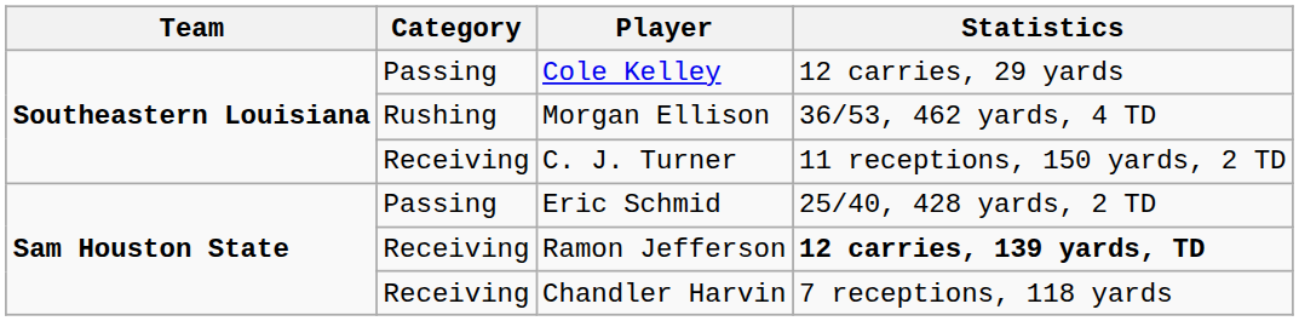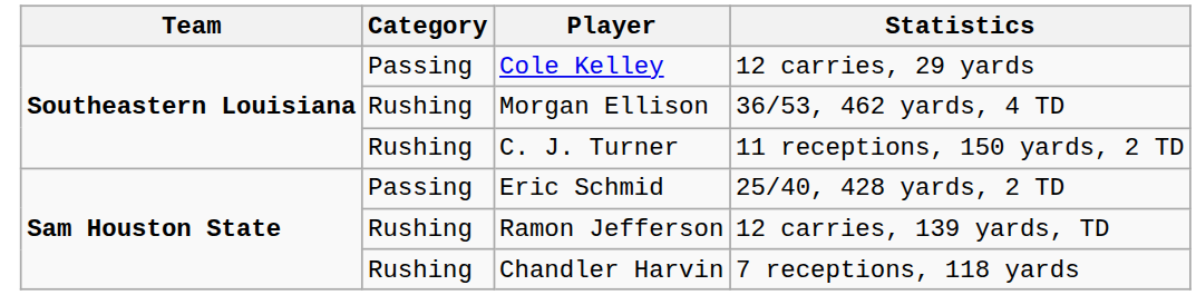C. J. Turner | Category: Receiving -> Rushing
Ramon Jefferson | Category: Receiving -> Rushing
Ramon Jefferson | Statistics: bold -> normal
Chandler Harvin | Category: Receiving -> Rushing
